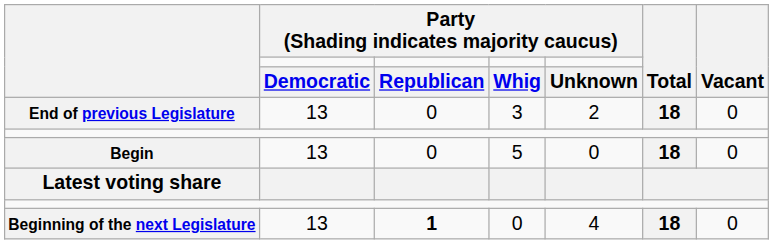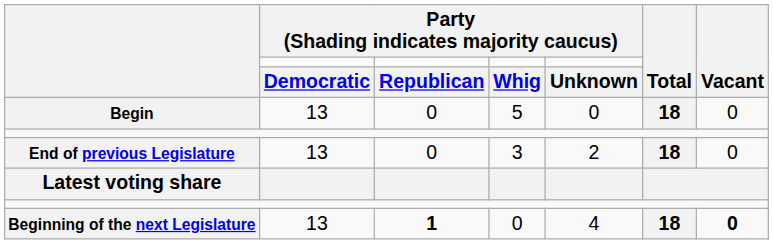rows swapped: End of previous Legislature <-> Begin
Beginning of the next Legislature | Vacant: normal -> bold
